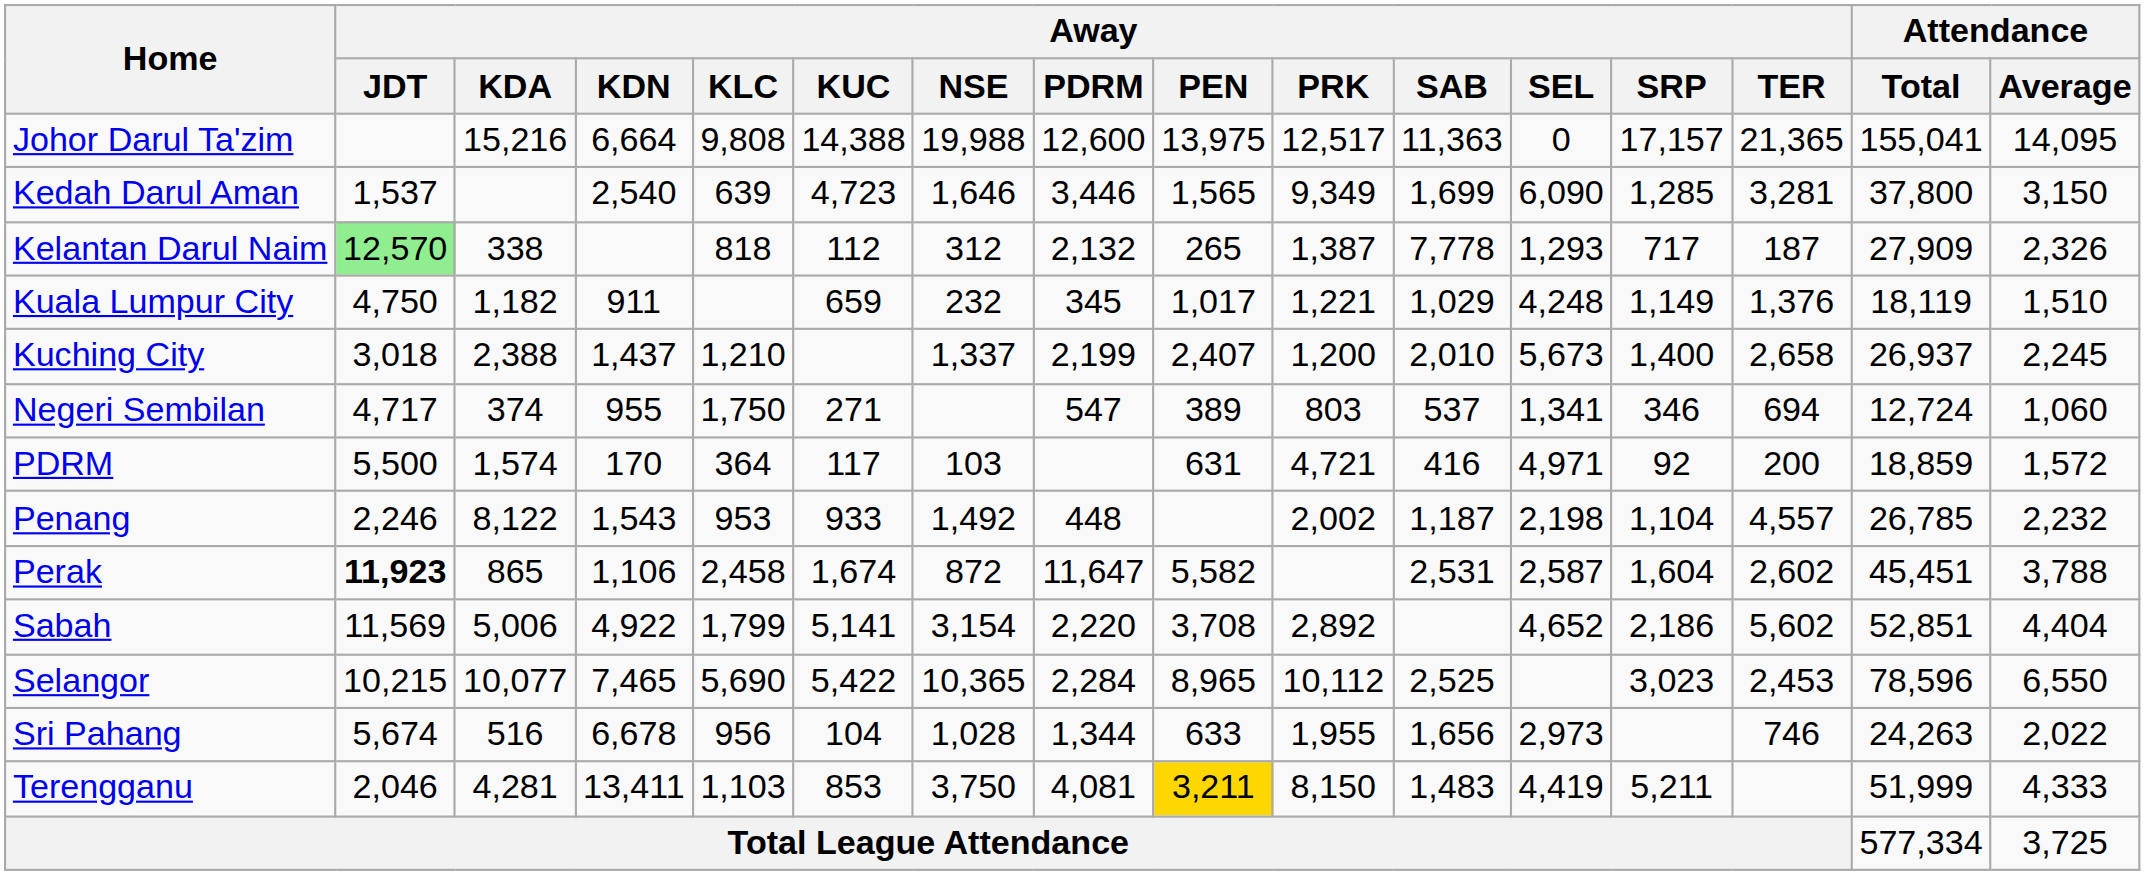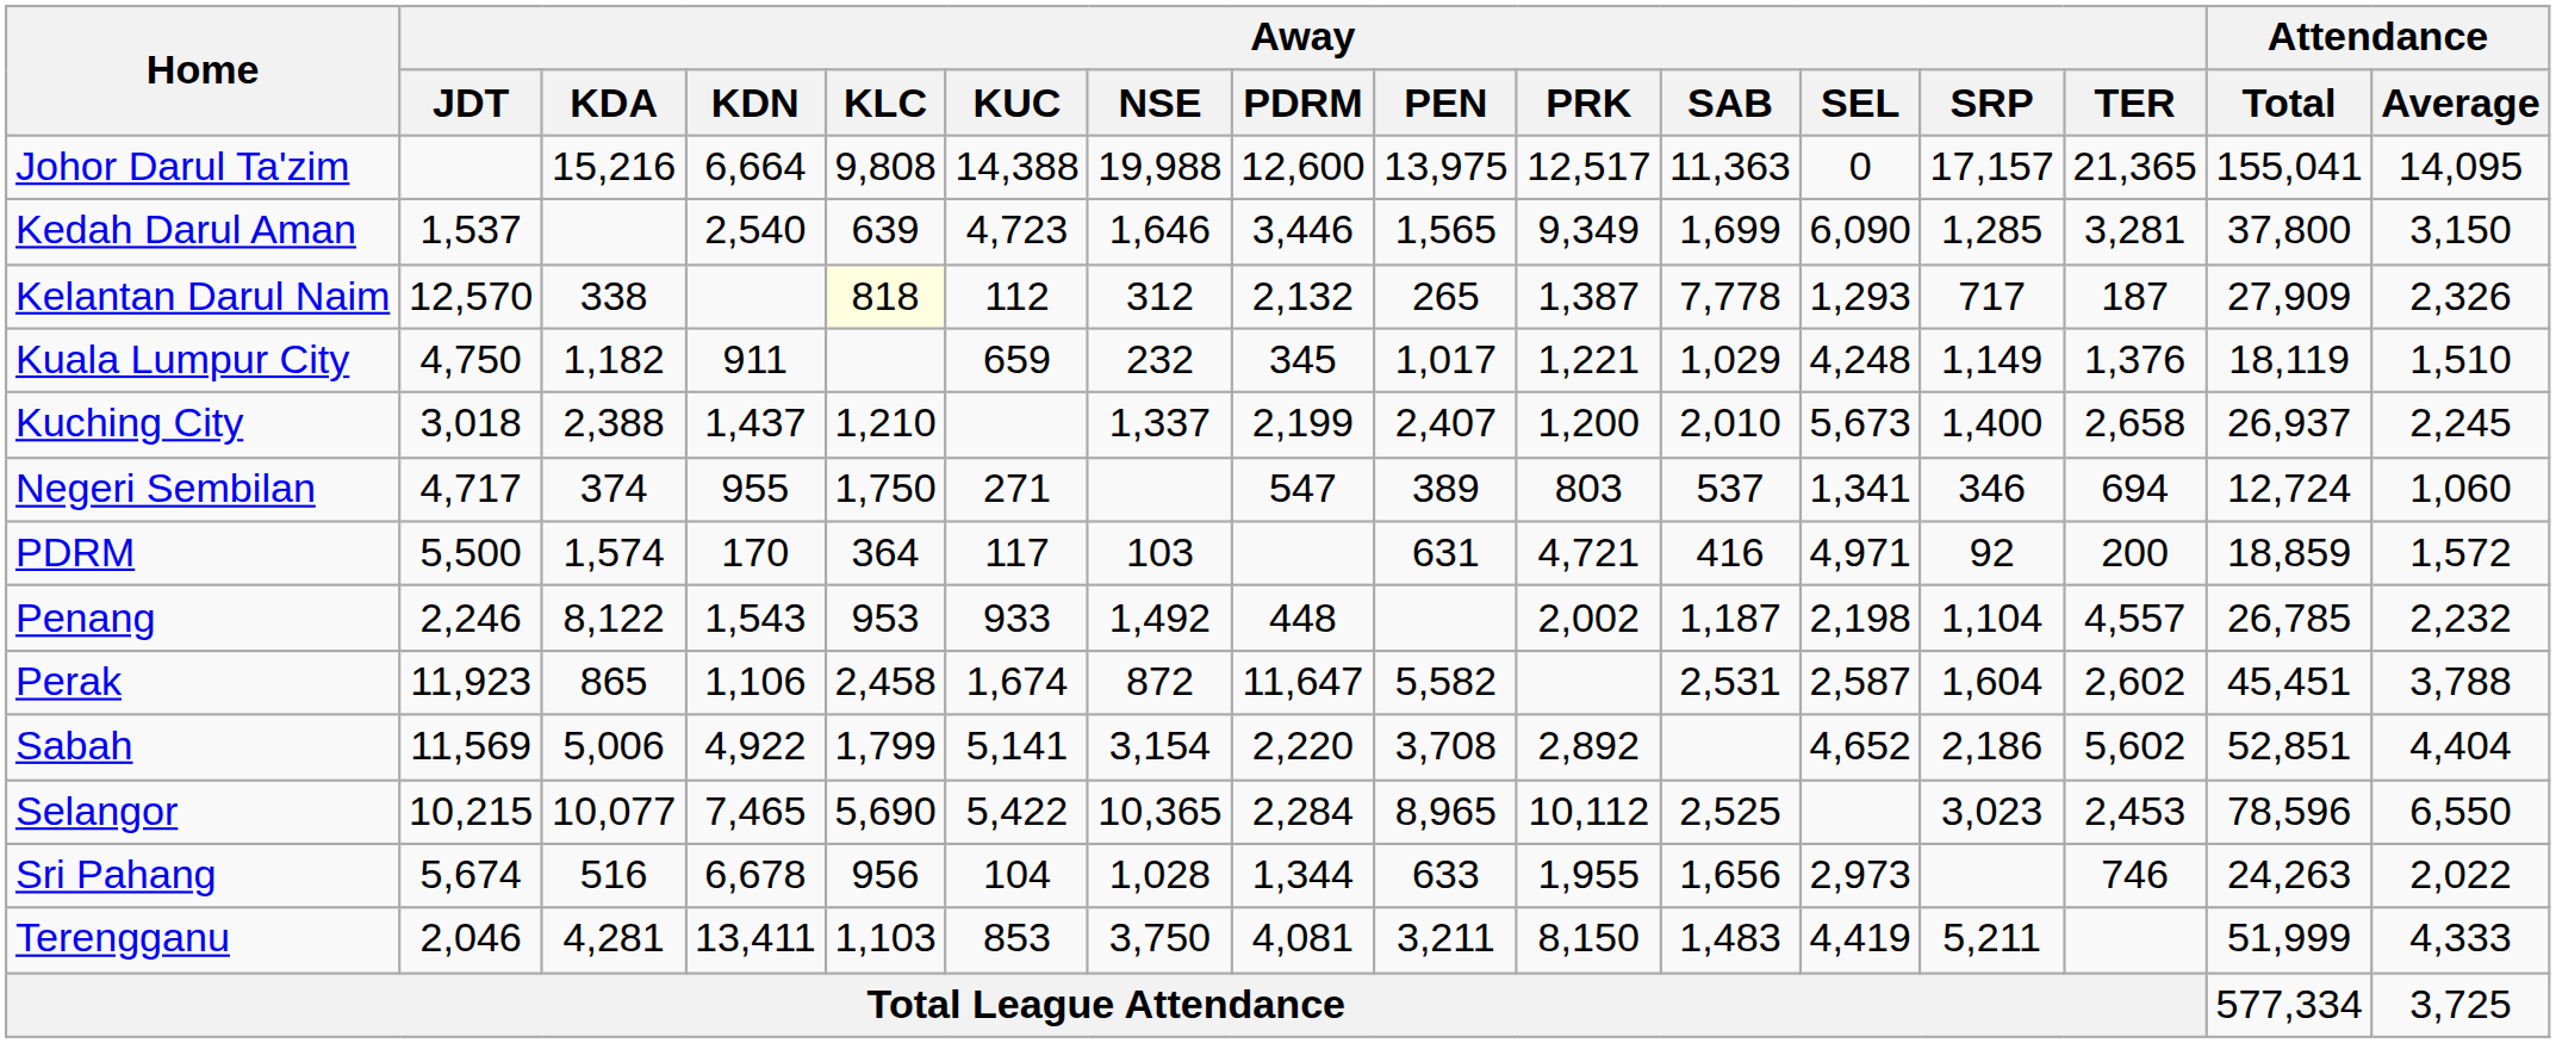Kelantan Darul Naim | Away / JDT: lightgreen background -> no background
Kelantan Darul Naim | Away / KLC: no background -> lightyellow background
Perak | Away / JDT: bold -> normal
Terengganu | Away / PEN: gold background -> no background
